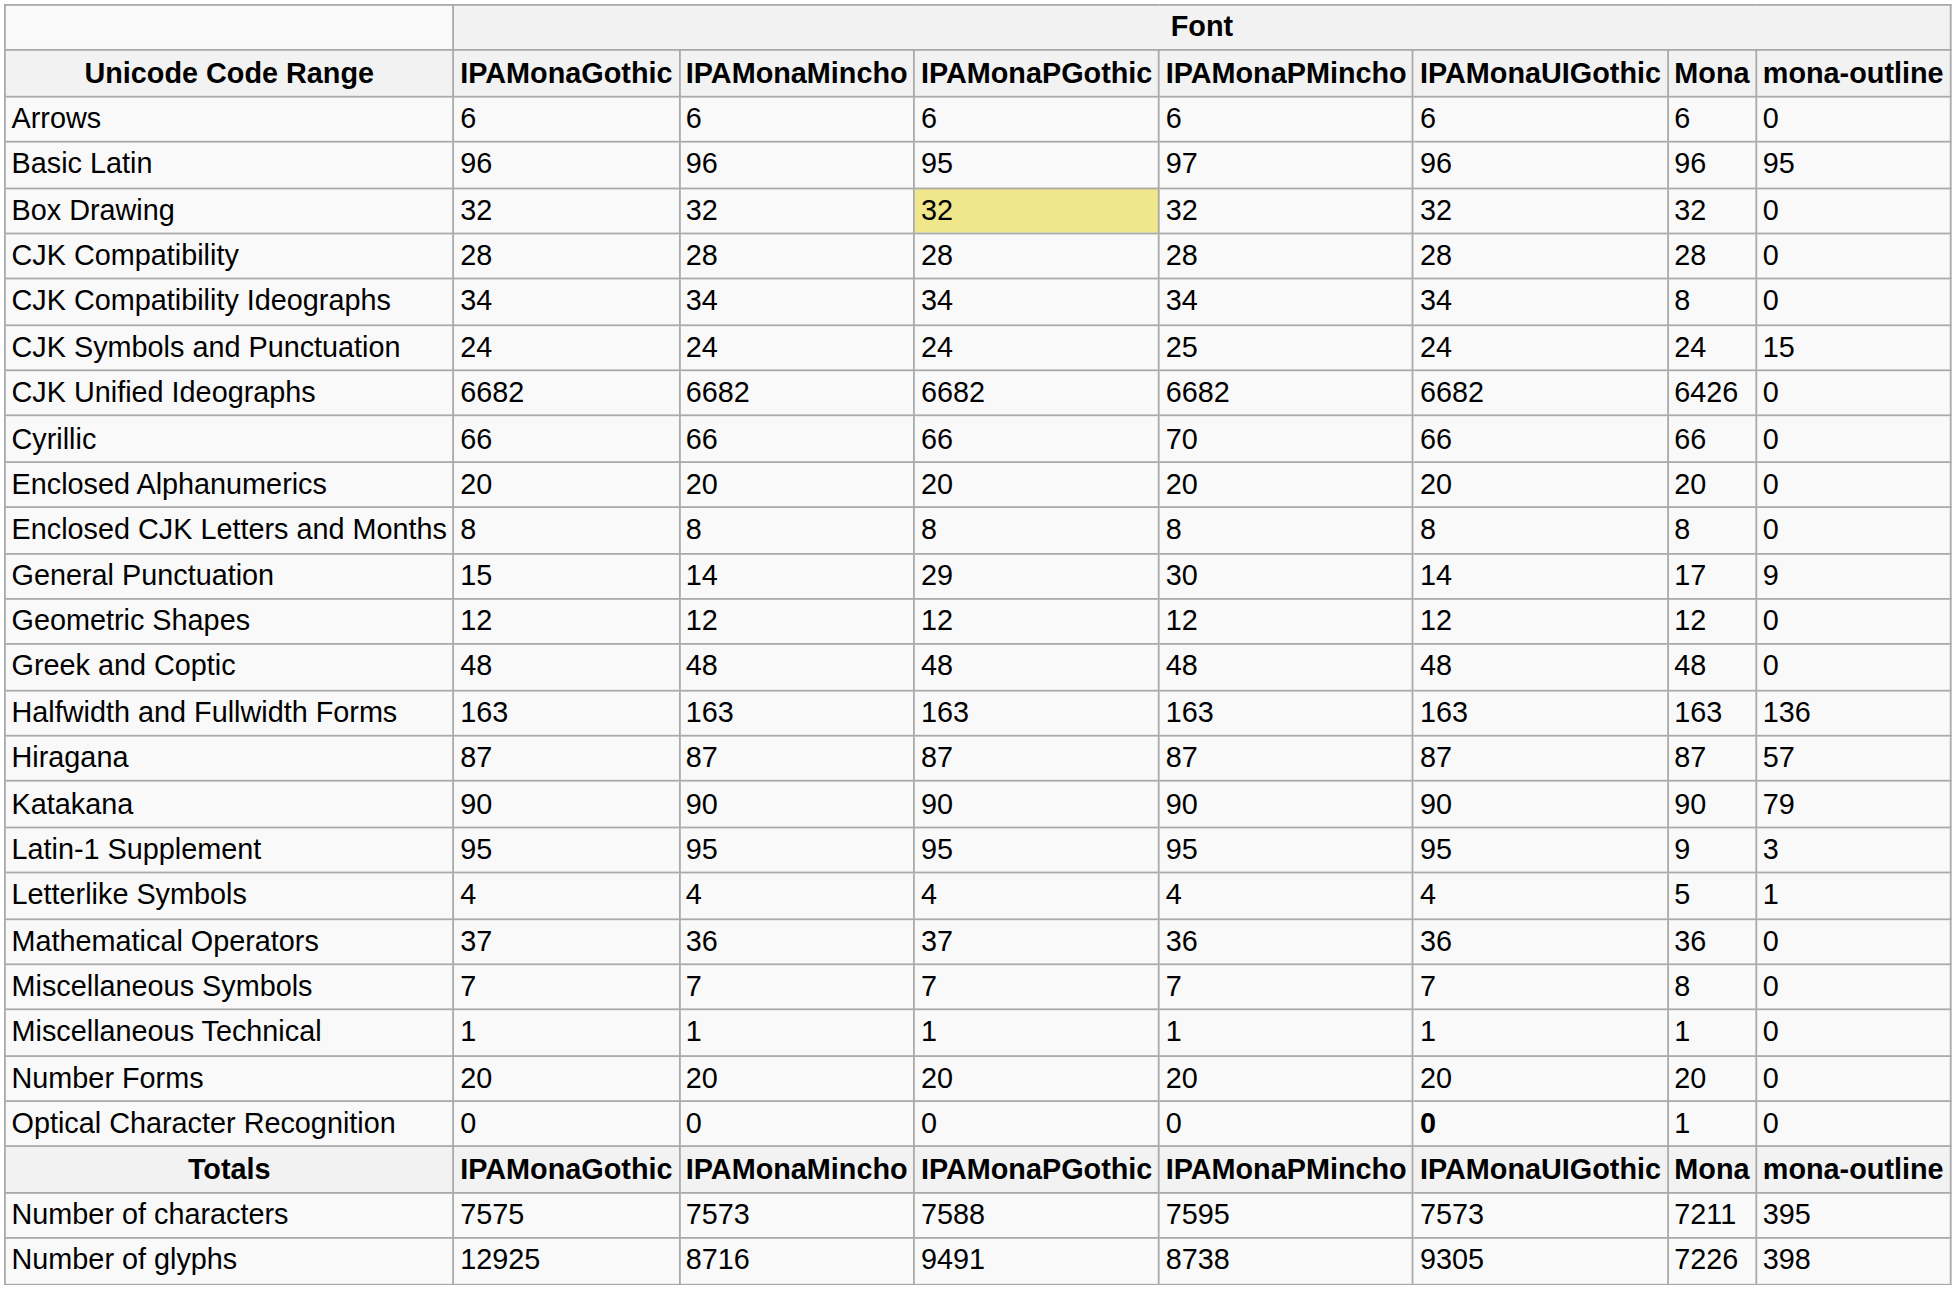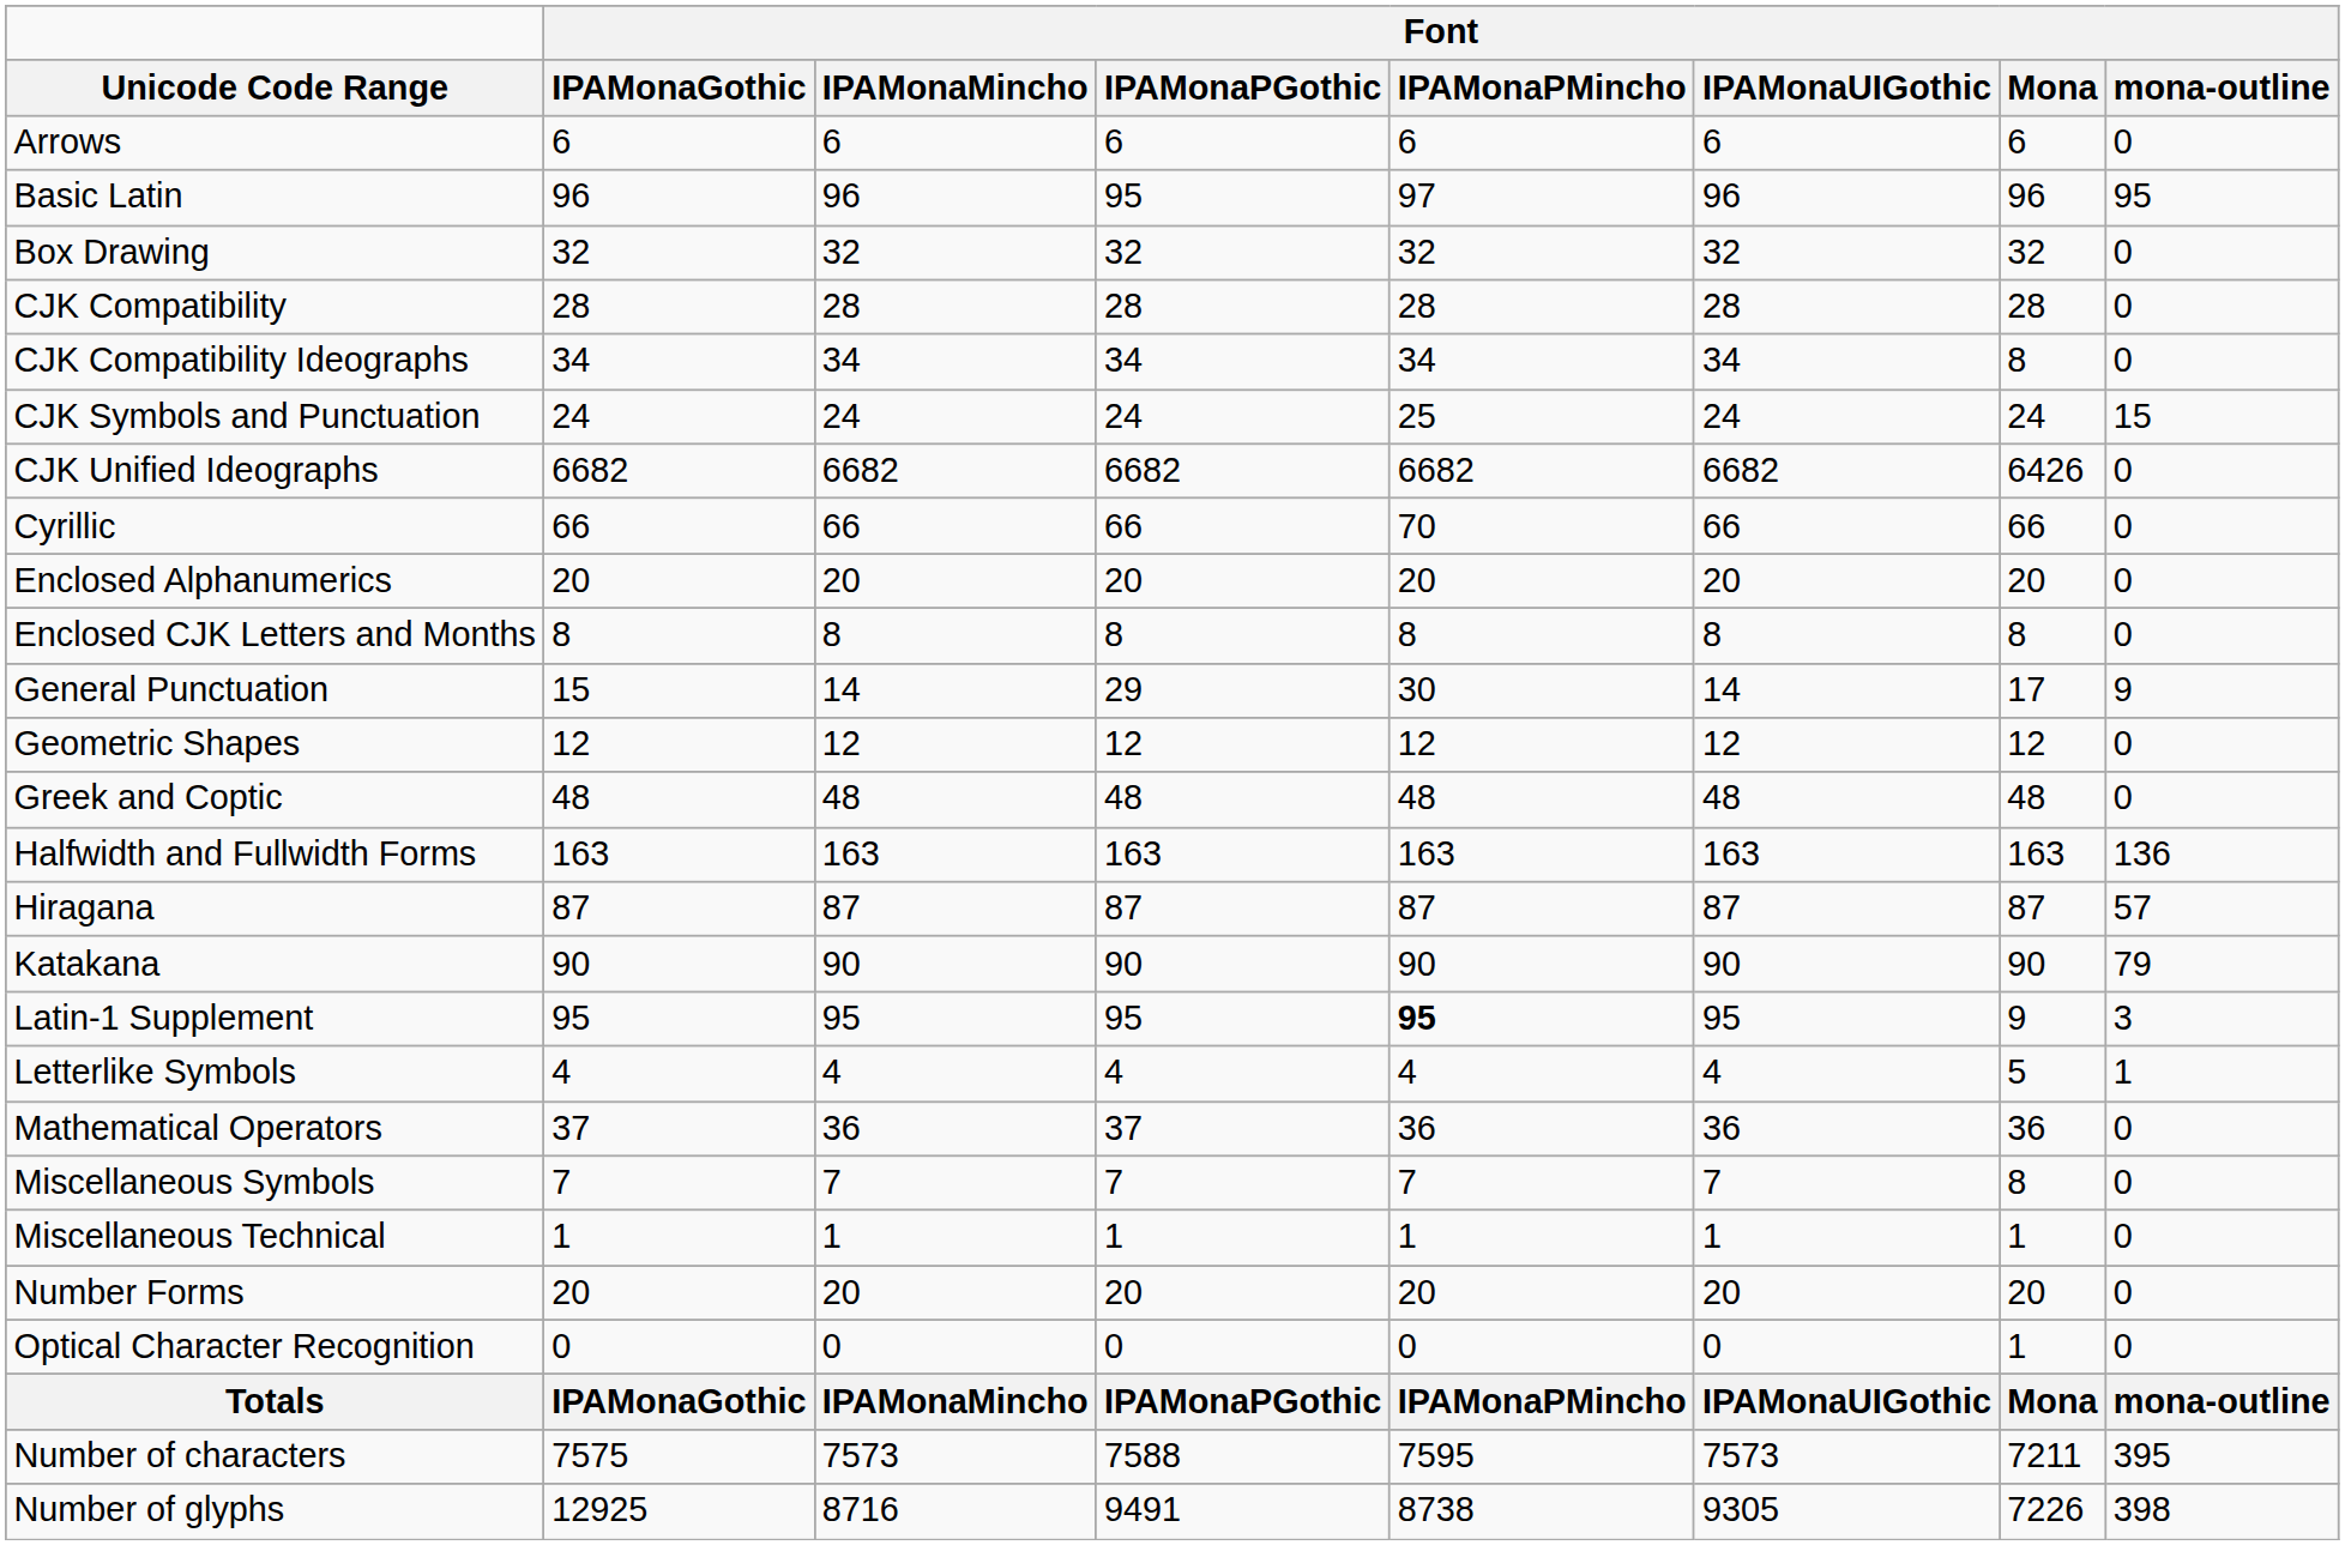Box Drawing | Font / IPAMonaPGothic: khaki background -> no background
Latin-1 Supplement | Font / IPAMonaPMincho: normal -> bold
Optical Character Recognition | Font / IPAMonaUIGothic: bold -> normal
